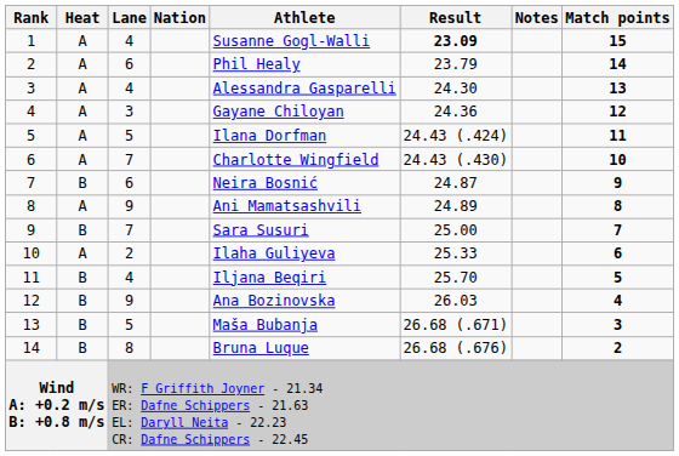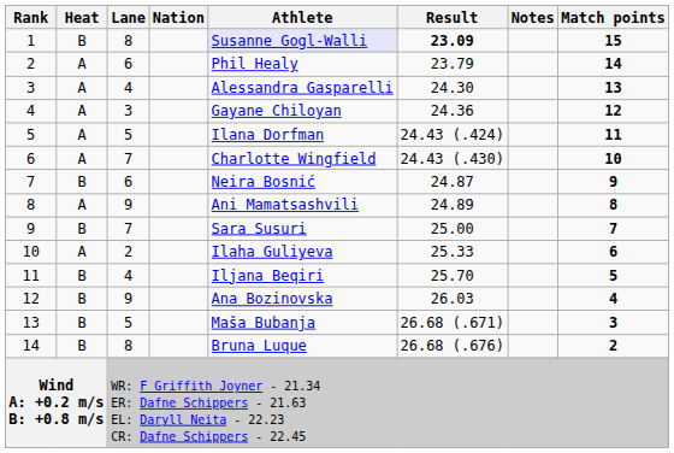1 | Heat: A -> B
1 | Lane: 4 -> 8
1 | Athlete: no background -> lavender background
